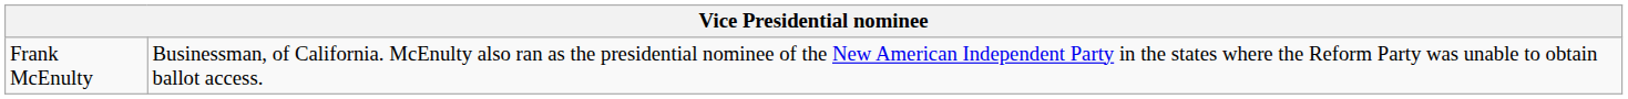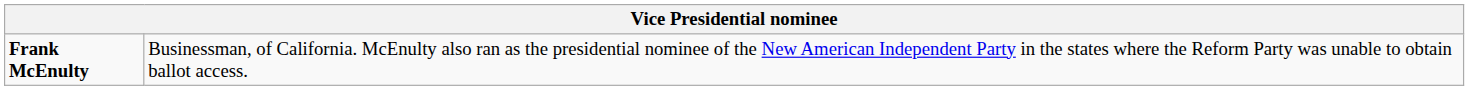Frank McEnulty | column 1: normal -> bold
